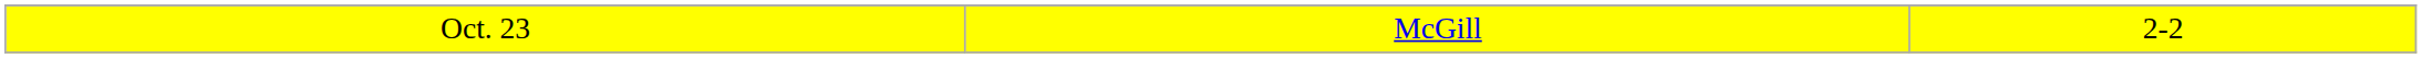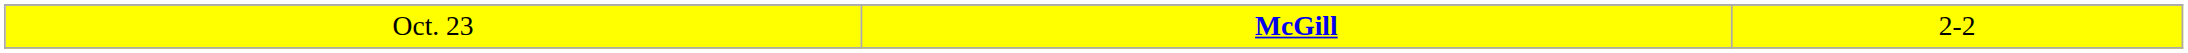Oct. 23 | column 2: normal -> bold
